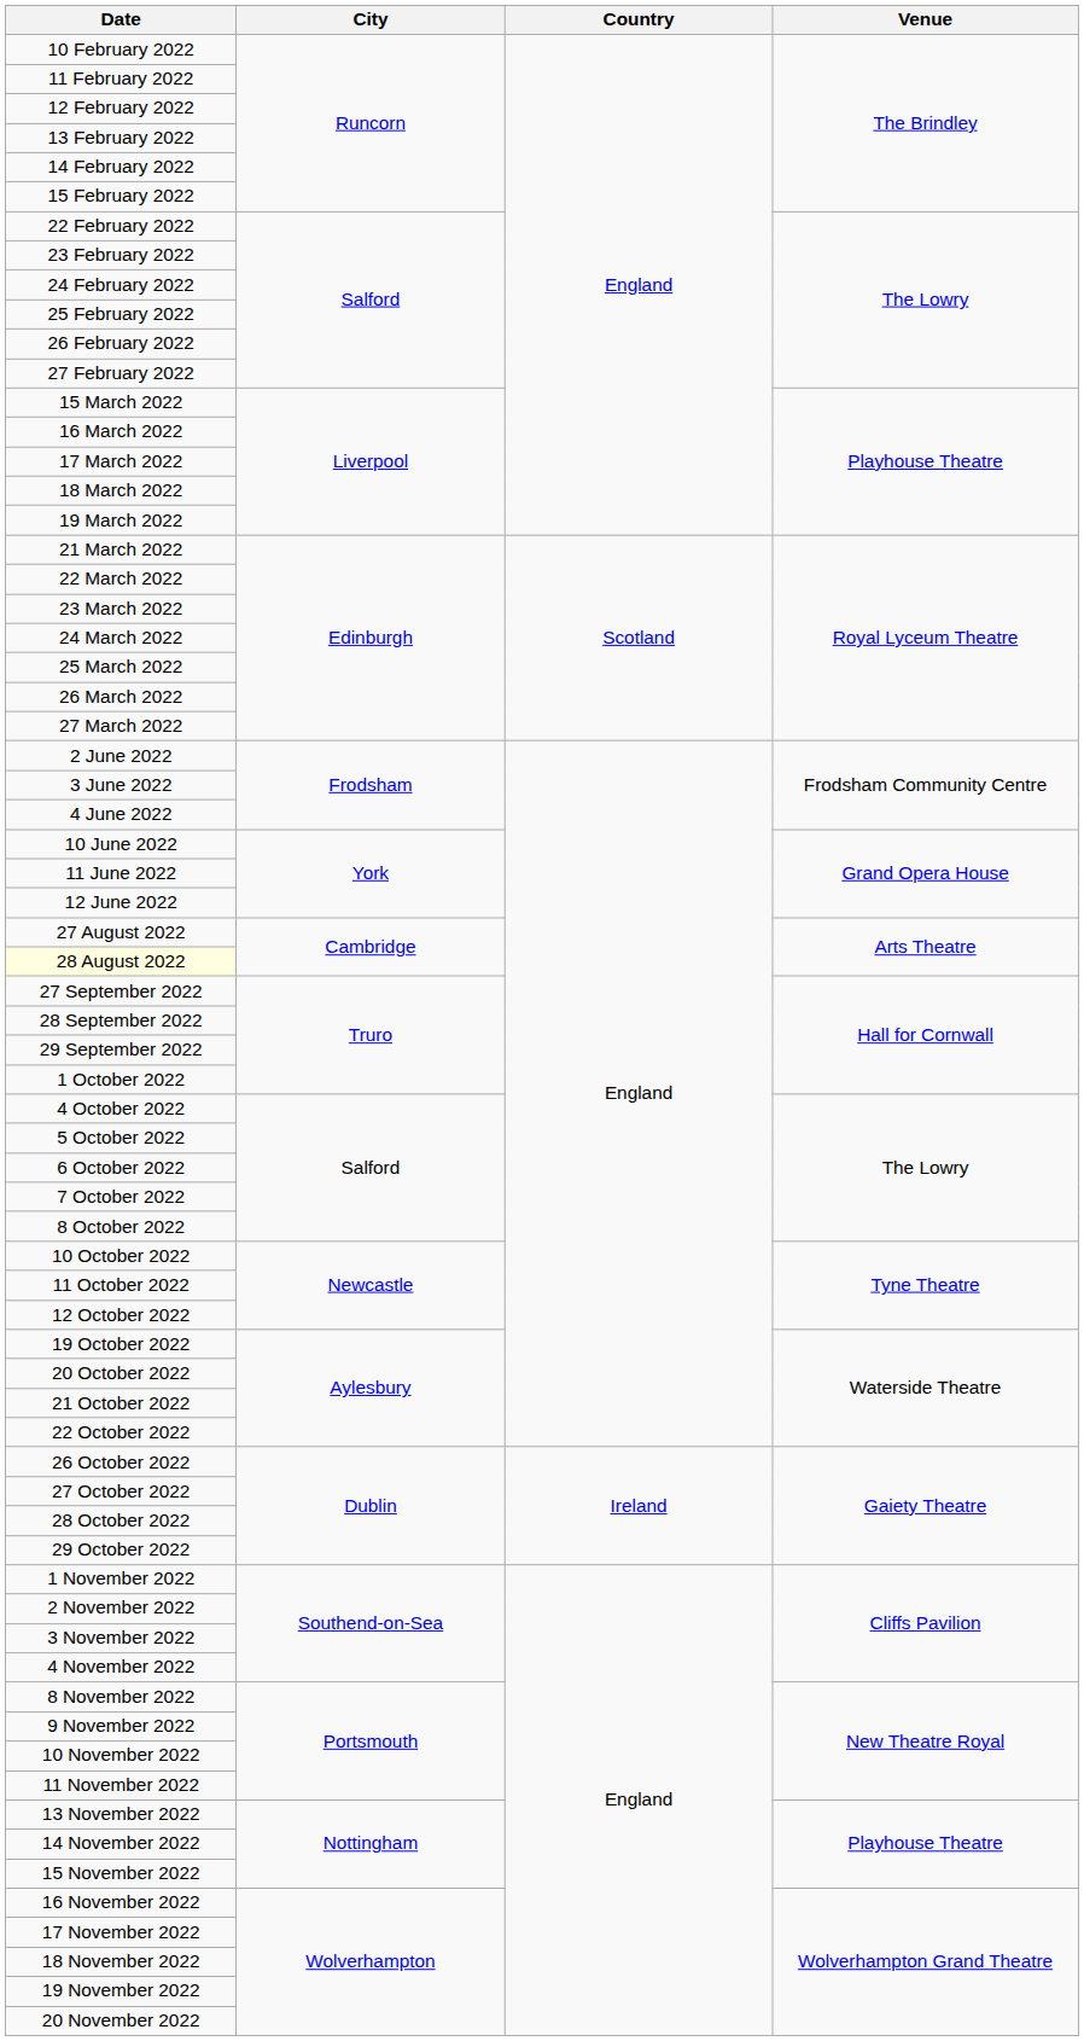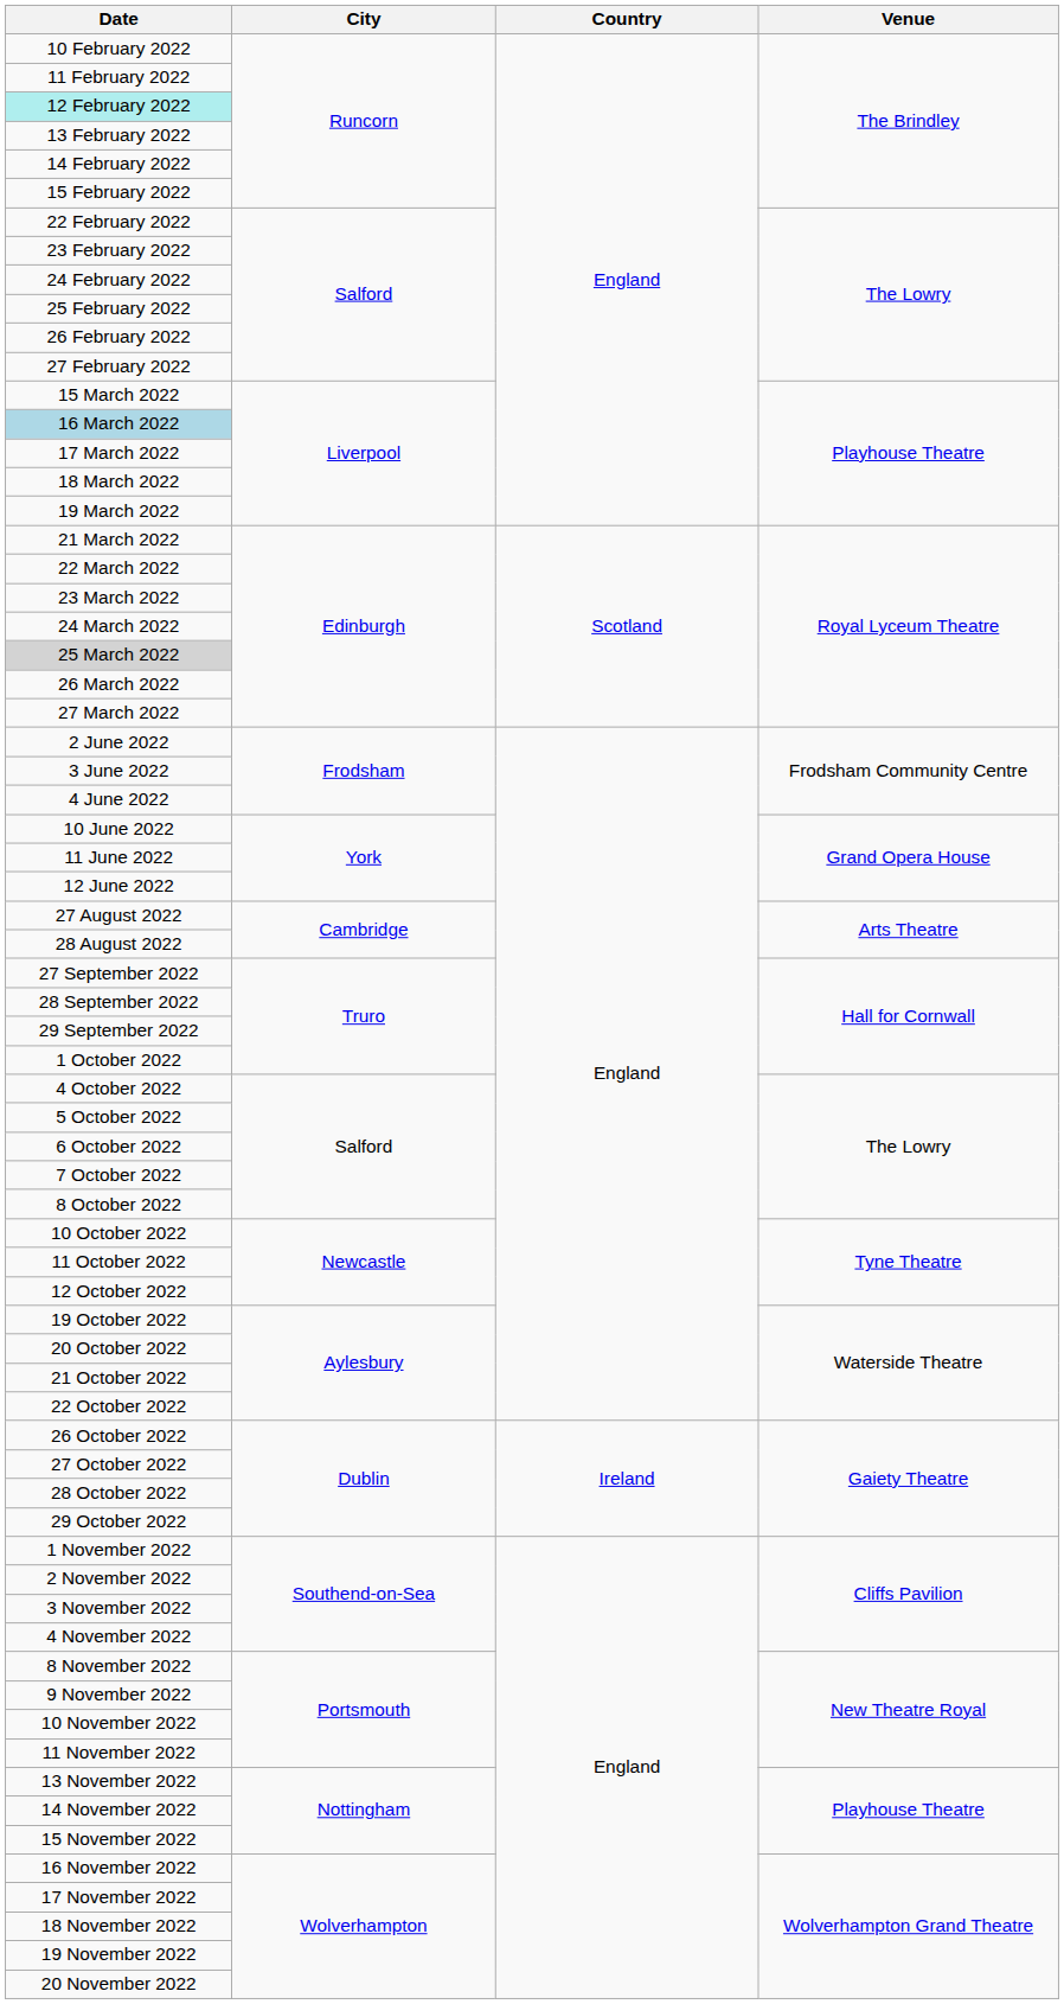12 February 2022 | Date: no background -> paleturquoise background
16 March 2022 | Date: no background -> lightblue background
25 March 2022 | Date: no background -> lightgrey background
28 August 2022 | Date: lightyellow background -> no background
